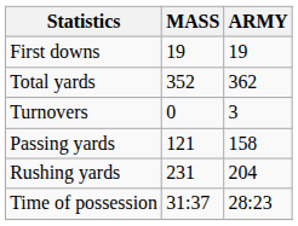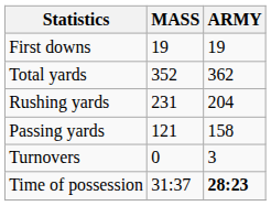rows swapped: Rushing yards <-> Turnovers
Time of possession | ARMY: normal -> bold
